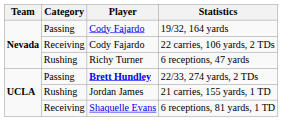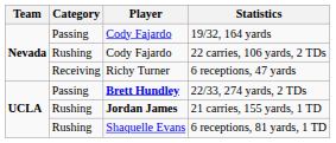22 carries, 106 yards, 2 TDs | Category: Receiving -> Rushing
6 receptions, 47 yards | Category: Rushing -> Receiving
21 carries, 155 yards, 1 TD | Player: normal -> bold
6 receptions, 81 yards, 1 TD | Category: Receiving -> Rushing
